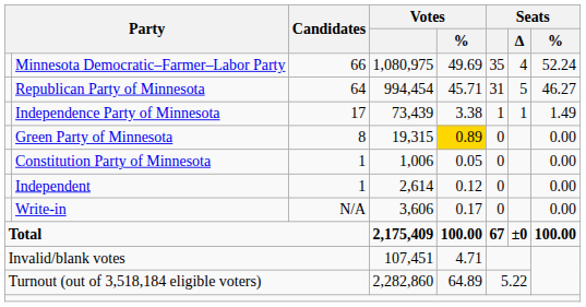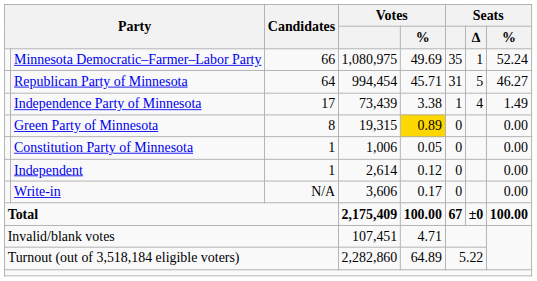Minnesota Democratic–Farmer–Labor Party | Seats / ∆: 4 -> 1
Independence Party of Minnesota | Seats / ∆: 1 -> 4
